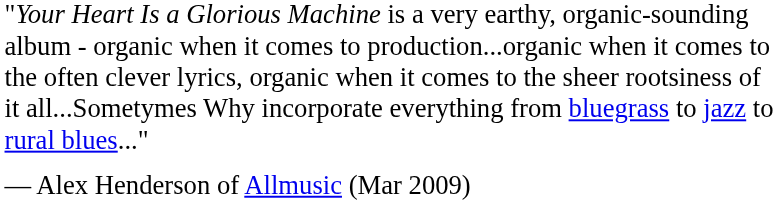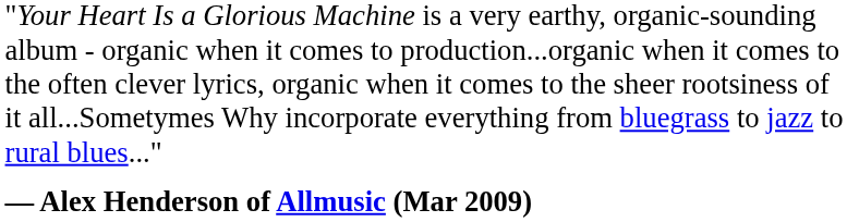row 2 | column 1: normal -> bold
